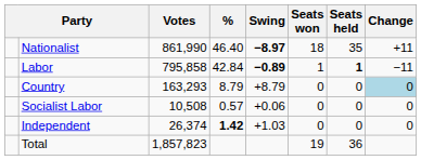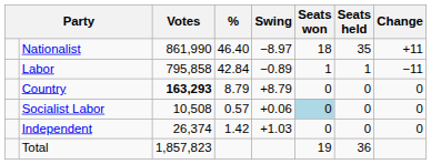Nationalist | Swing: bold -> normal
Labor | Swing: bold -> normal
Labor | Seats held: bold -> normal
Country | Votes: normal -> bold
Country | Change: lightblue background -> no background
Socialist Labor | Seats won: no background -> lightblue background
Independent | %: bold -> normal
